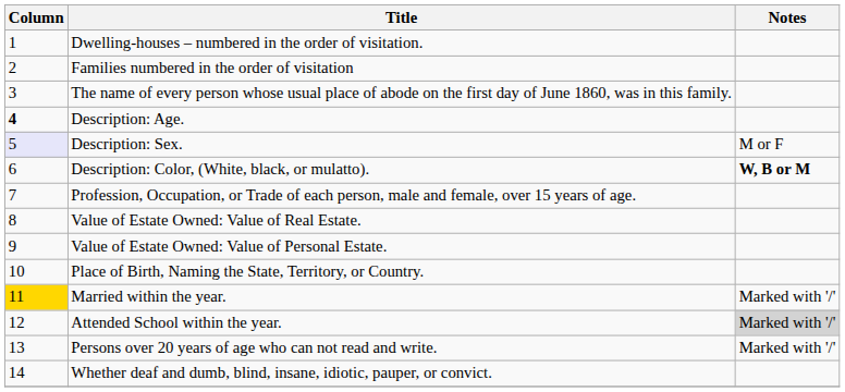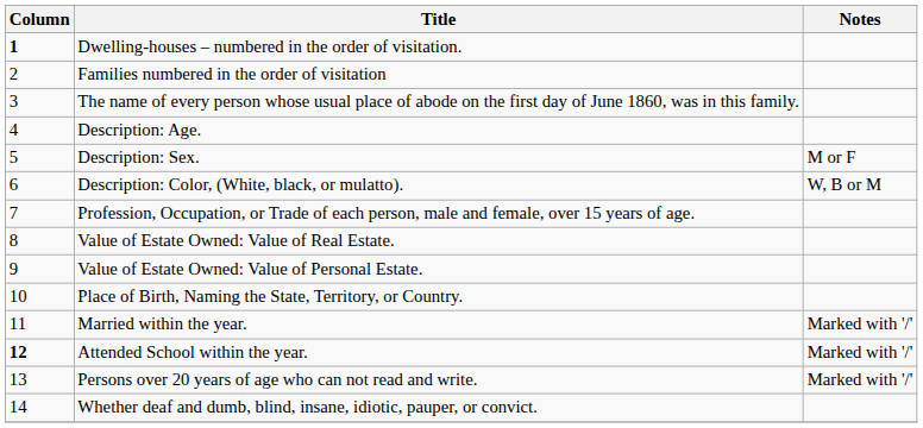Dwelling-houses – numbered in the order of visitation. | Column: normal -> bold
Description: Age. | Column: bold -> normal
Description: Sex. | Column: lavender background -> no background
Description: Color, (White, black, or mulatto). | Notes: bold -> normal
Married within the year. | Column: gold background -> no background
Attended School within the year. | Column: normal -> bold
Attended School within the year. | Notes: lightgrey background -> no background
